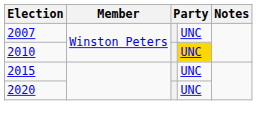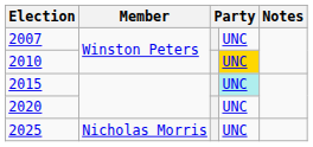2015 | column 4: no background -> paleturquoise background
+ row: 2025 | Nicholas Morris | UNC
